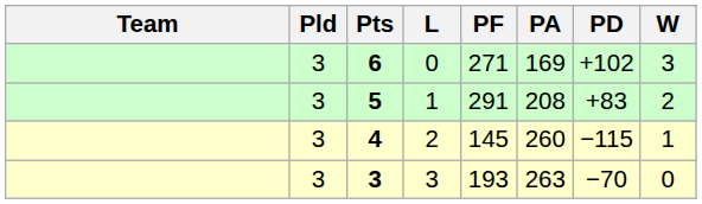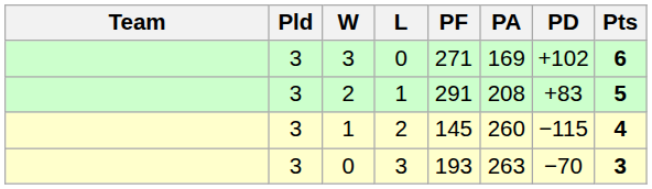columns swapped: W <-> Pts
